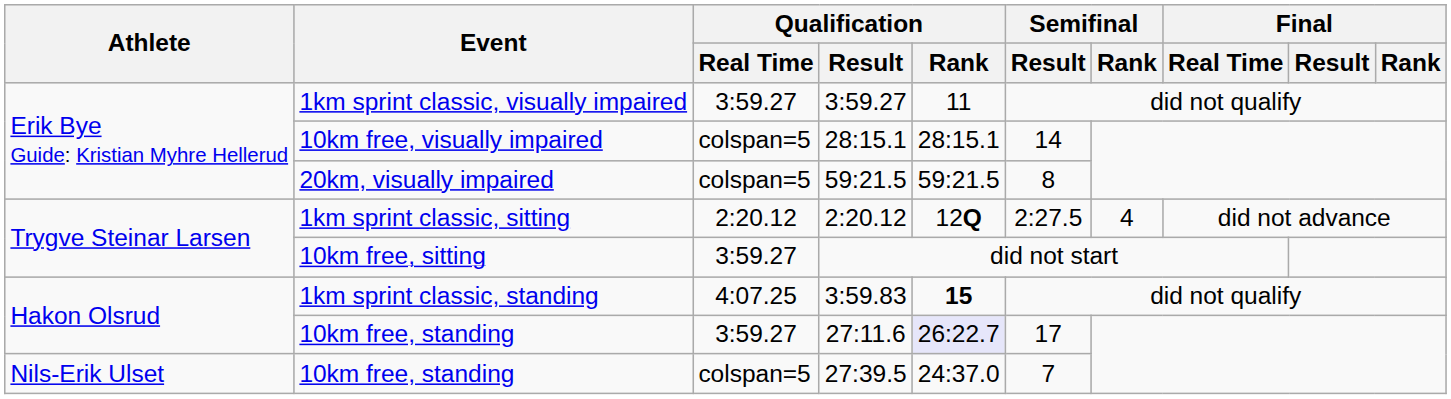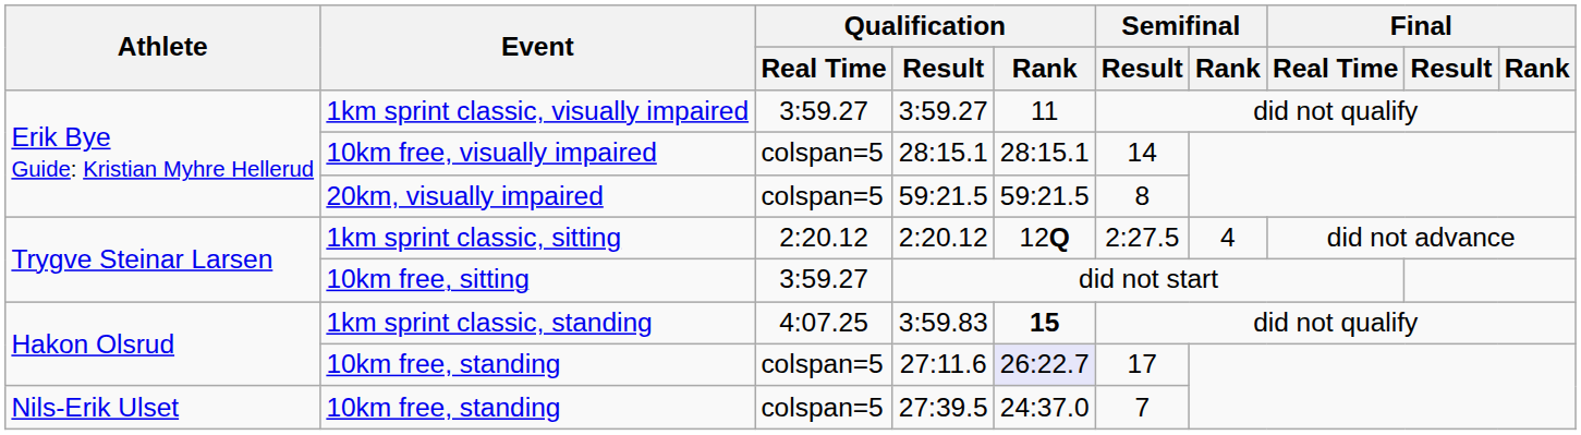27:11.6 | Qualification / Real Time: 3:59.27 -> colspan=5
